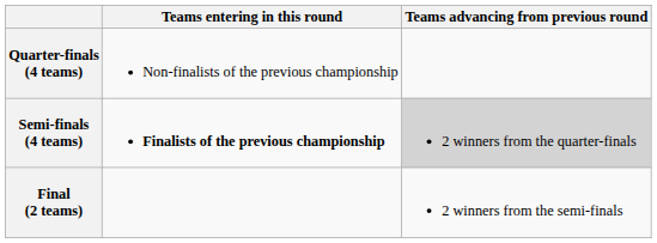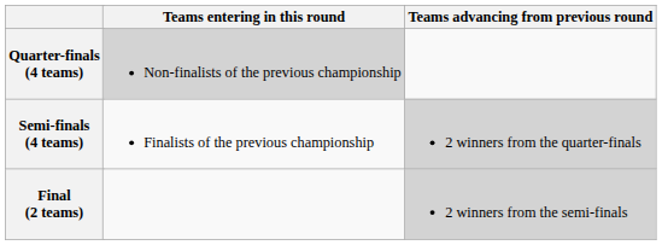Quarter-finals (4 teams) | Teams entering in this round: no background -> lightgrey background
Semi-finals (4 teams) | Teams entering in this round: bold -> normal
Final (2 teams) | Teams advancing from previous round: no background -> lightgrey background
